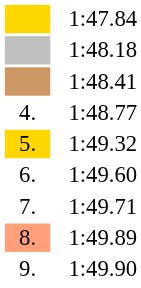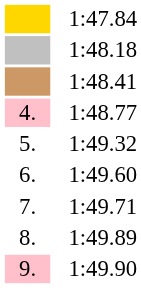1:48.77 | column 1: no background -> pink background
1:49.32 | column 1: gold background -> no background
1:49.89 | column 1: lightsalmon background -> no background
1:49.90 | column 1: no background -> pink background
